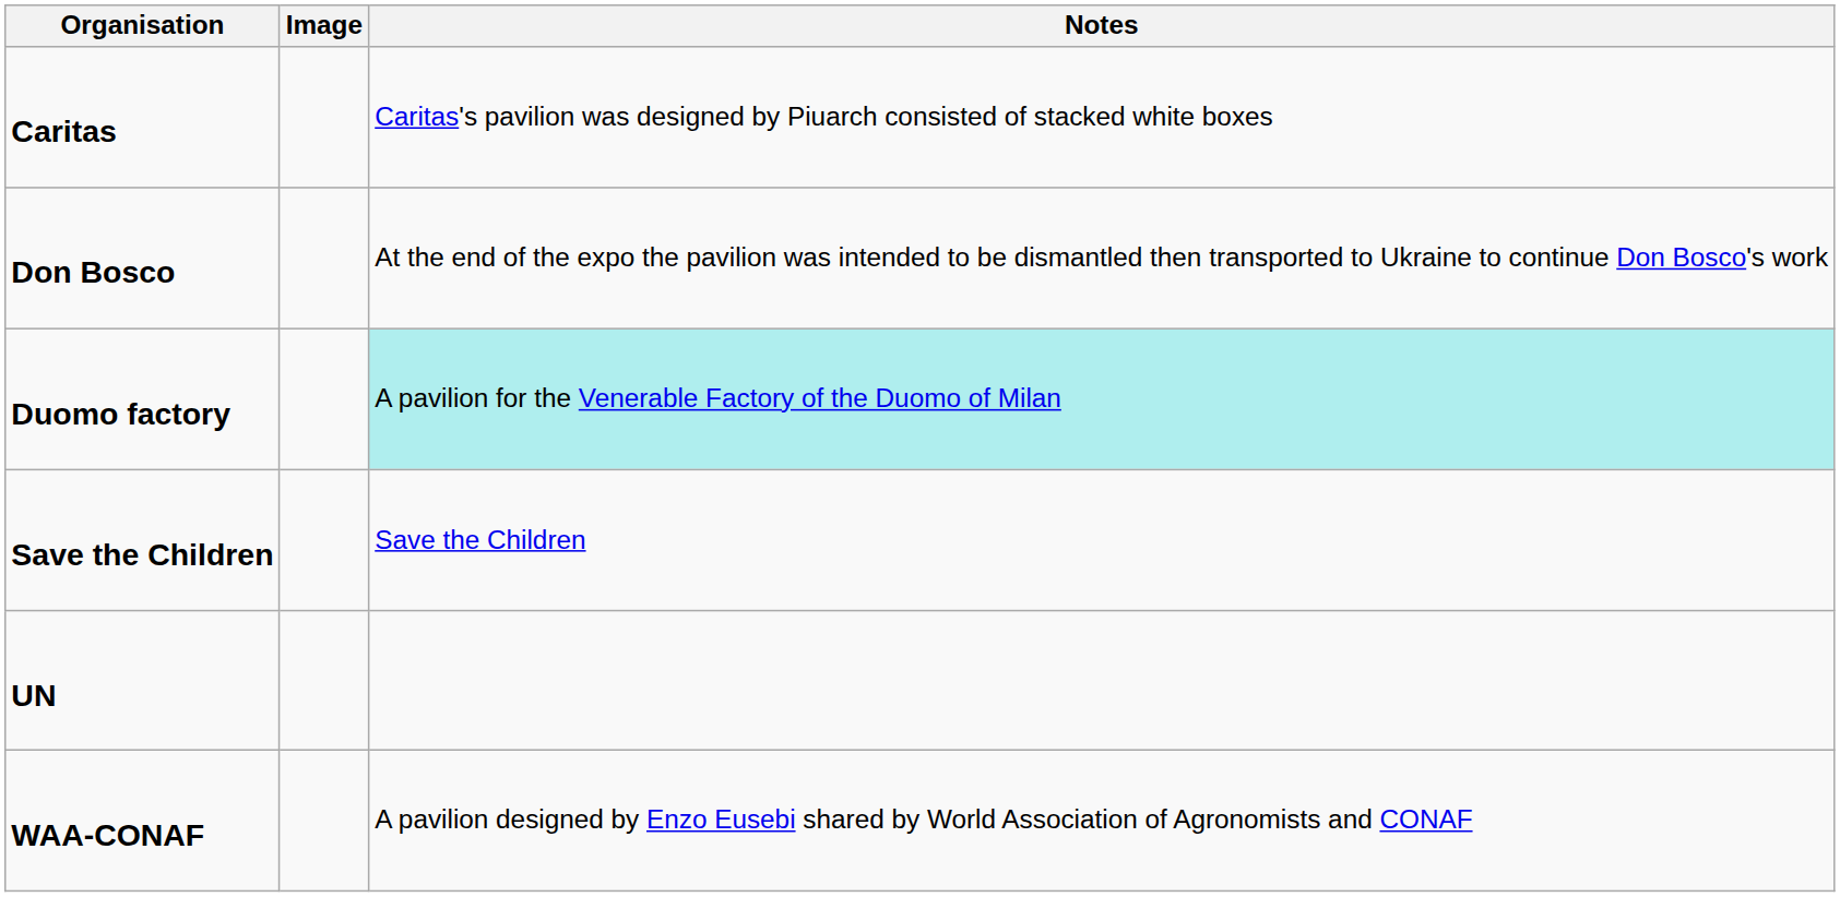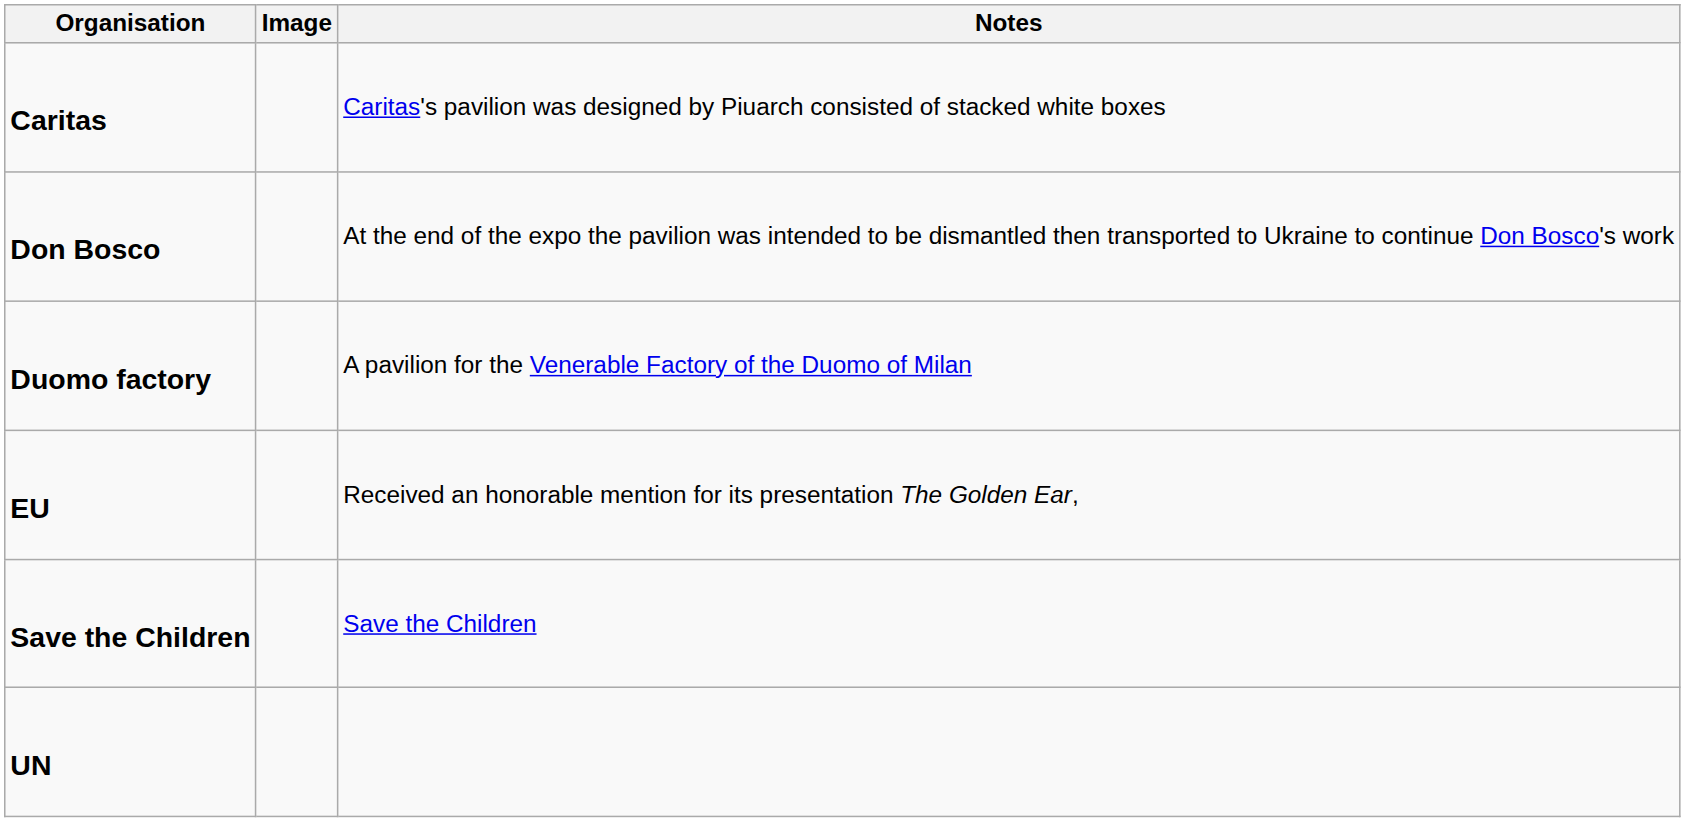Duomo factory | Notes: paleturquoise background -> no background
+ row: EU | Received an honorable mention for its presentation The Golden Ear,
- row: WAA-CONAF | A pavilion designed by Enzo Eusebi shared by World Association of Agronomists and CONAF
